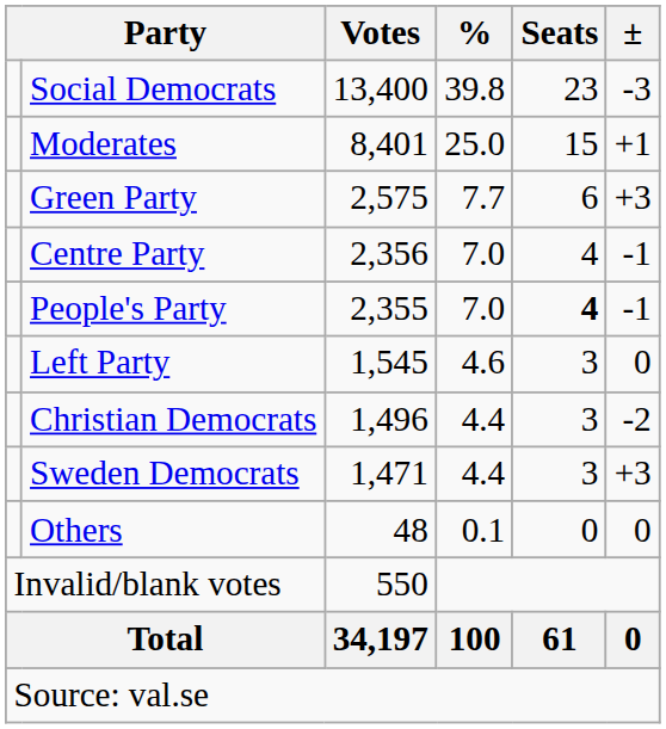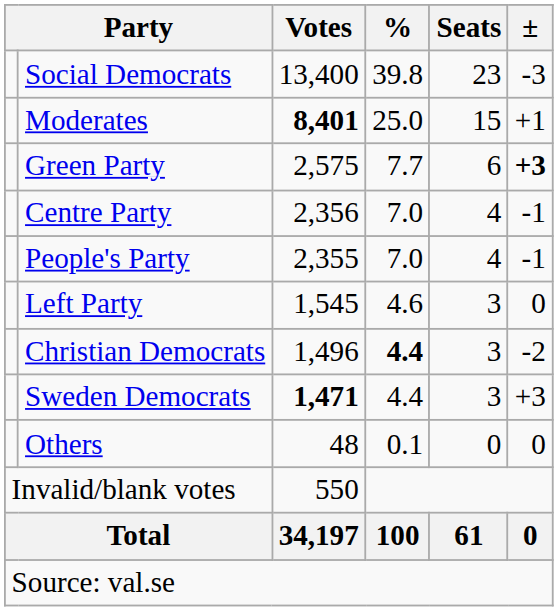Moderates | Votes: normal -> bold
Green Party | ±: normal -> bold
People's Party | Seats: bold -> normal
Christian Democrats | %: normal -> bold
Sweden Democrats | Votes: normal -> bold
